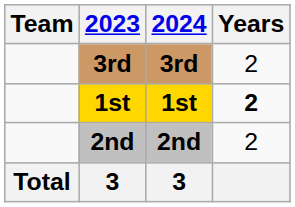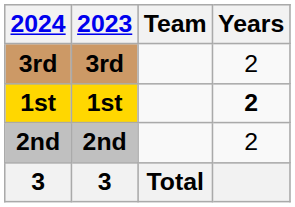columns swapped: Team <-> 2024
